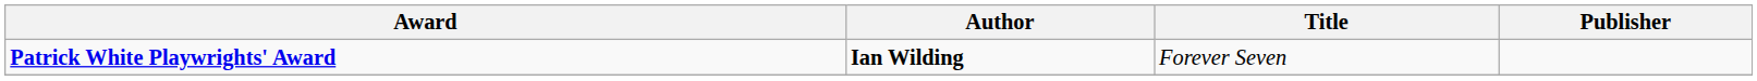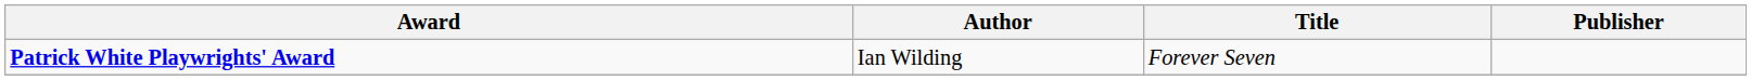Patrick White Playwrights' Award | Author: bold -> normal
